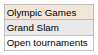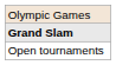row 2 | column 1: normal -> bold
